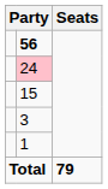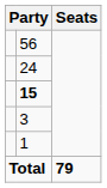56 | column 2: bold -> normal
24 | column 2: pink background -> no background
15 | column 2: normal -> bold
